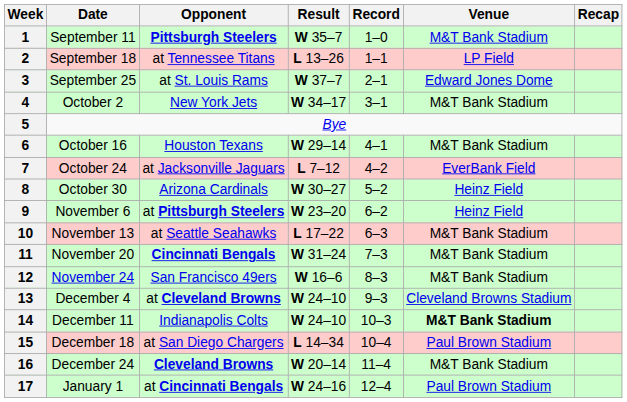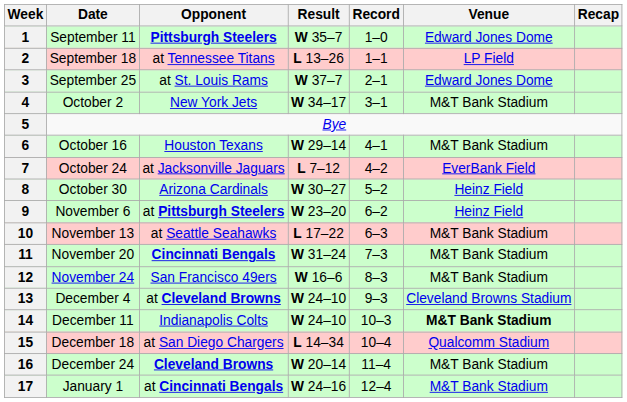1 | Venue: M&T Bank Stadium -> Edward Jones Dome
15 | Venue: Paul Brown Stadium -> Qualcomm Stadium
17 | Venue: Paul Brown Stadium -> M&T Bank Stadium
